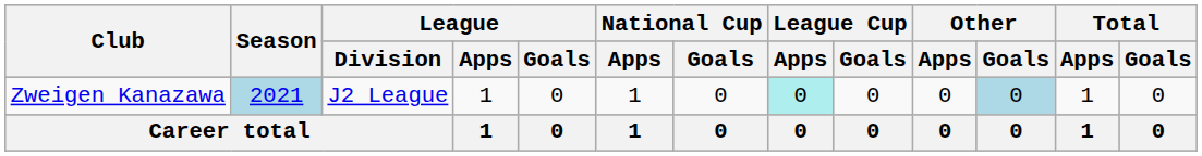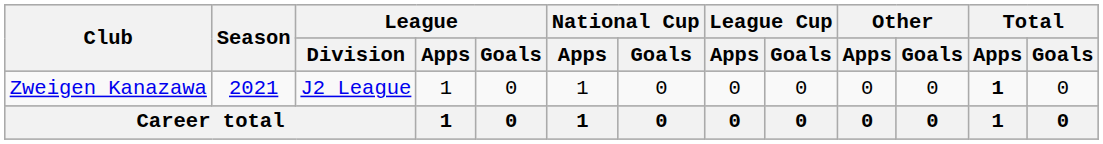Zweigen Kanazawa | Season: lightblue background -> no background
Zweigen Kanazawa | League Cup / Apps: paleturquoise background -> no background
Zweigen Kanazawa | Other / Goals: lightblue background -> no background
Zweigen Kanazawa | Total / Apps: normal -> bold
